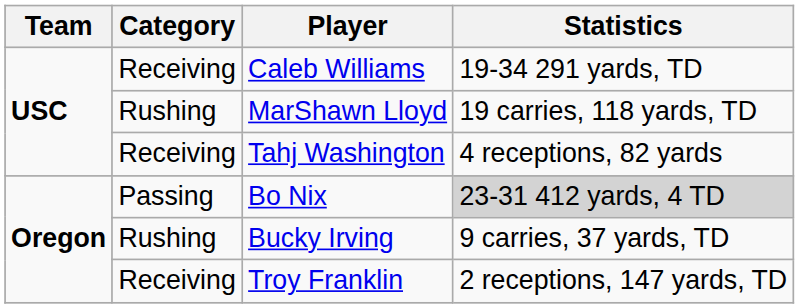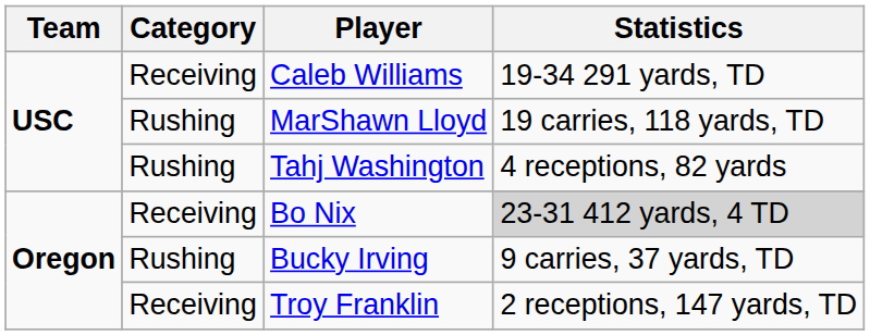Tahj Washington | Category: Receiving -> Rushing
Bo Nix | Category: Passing -> Receiving
